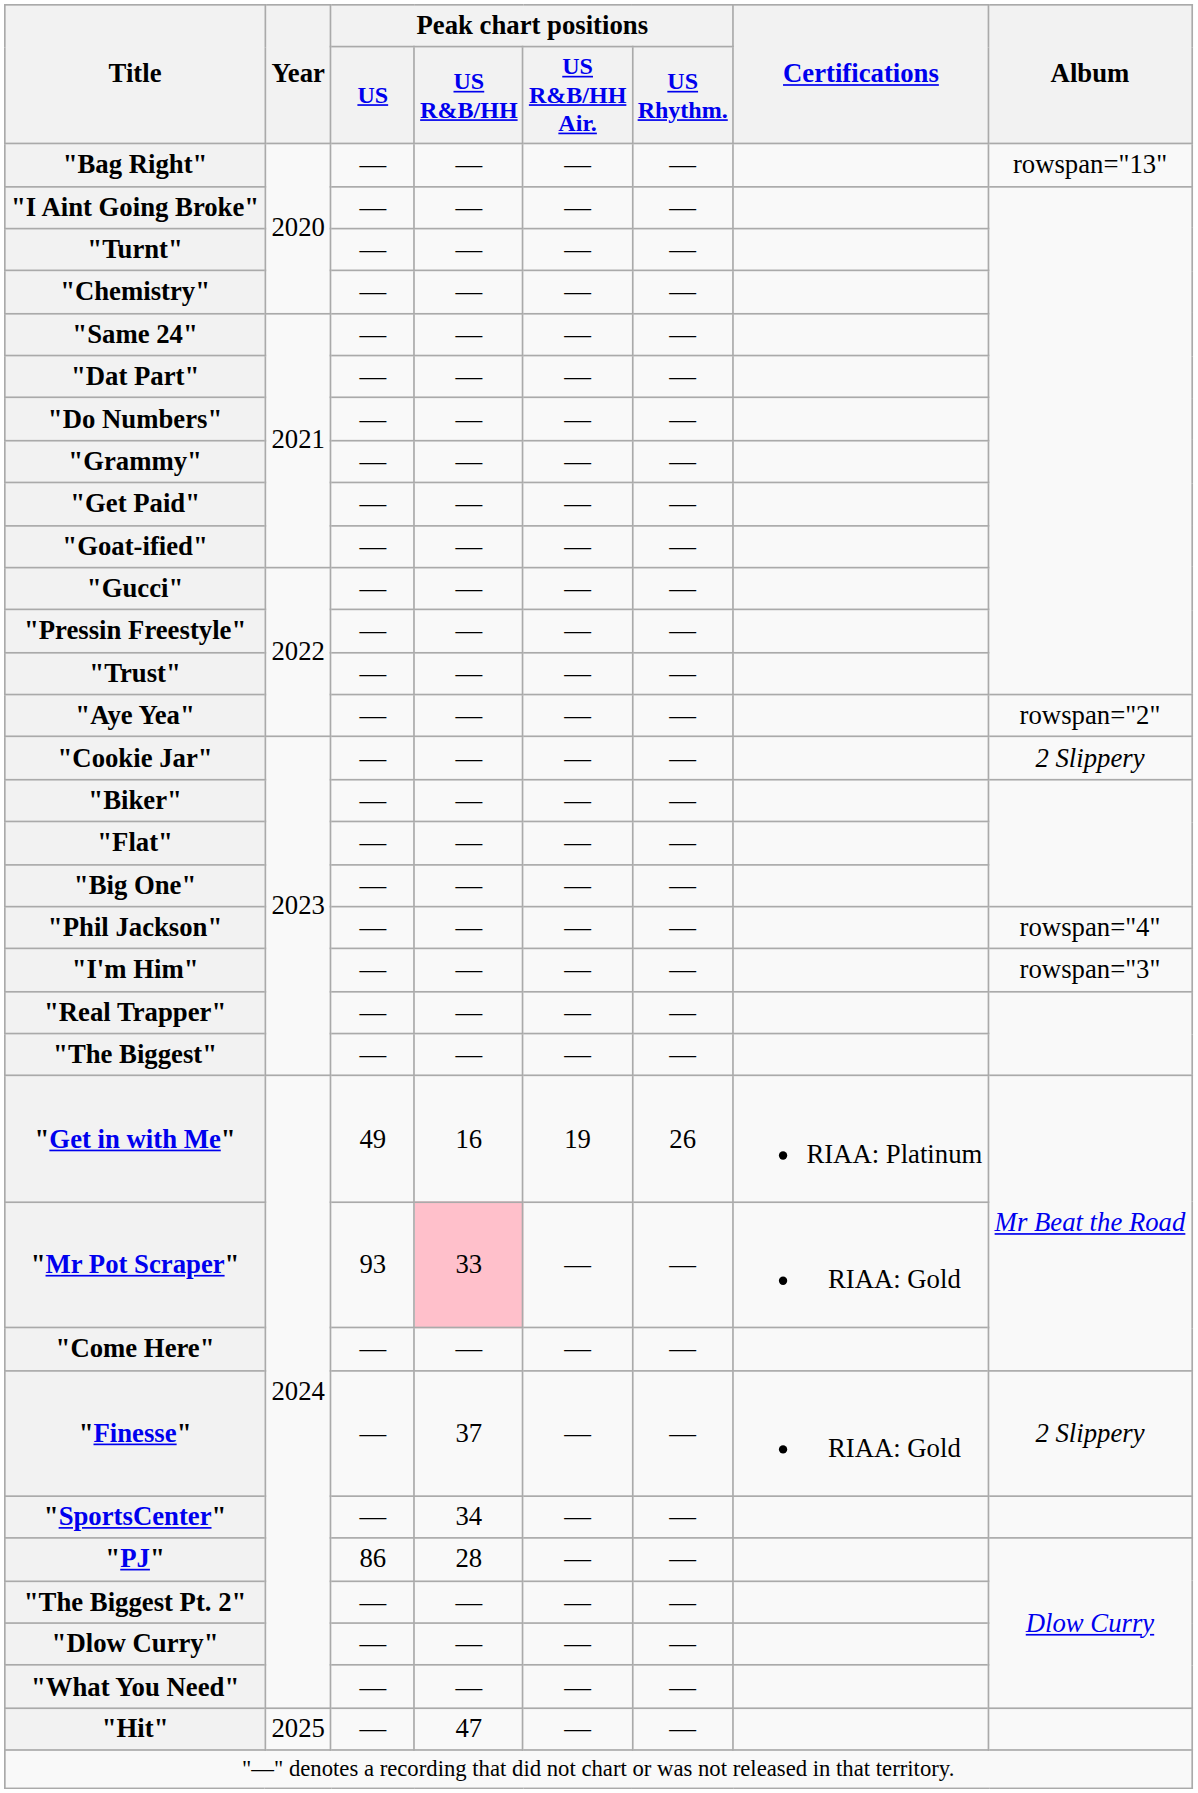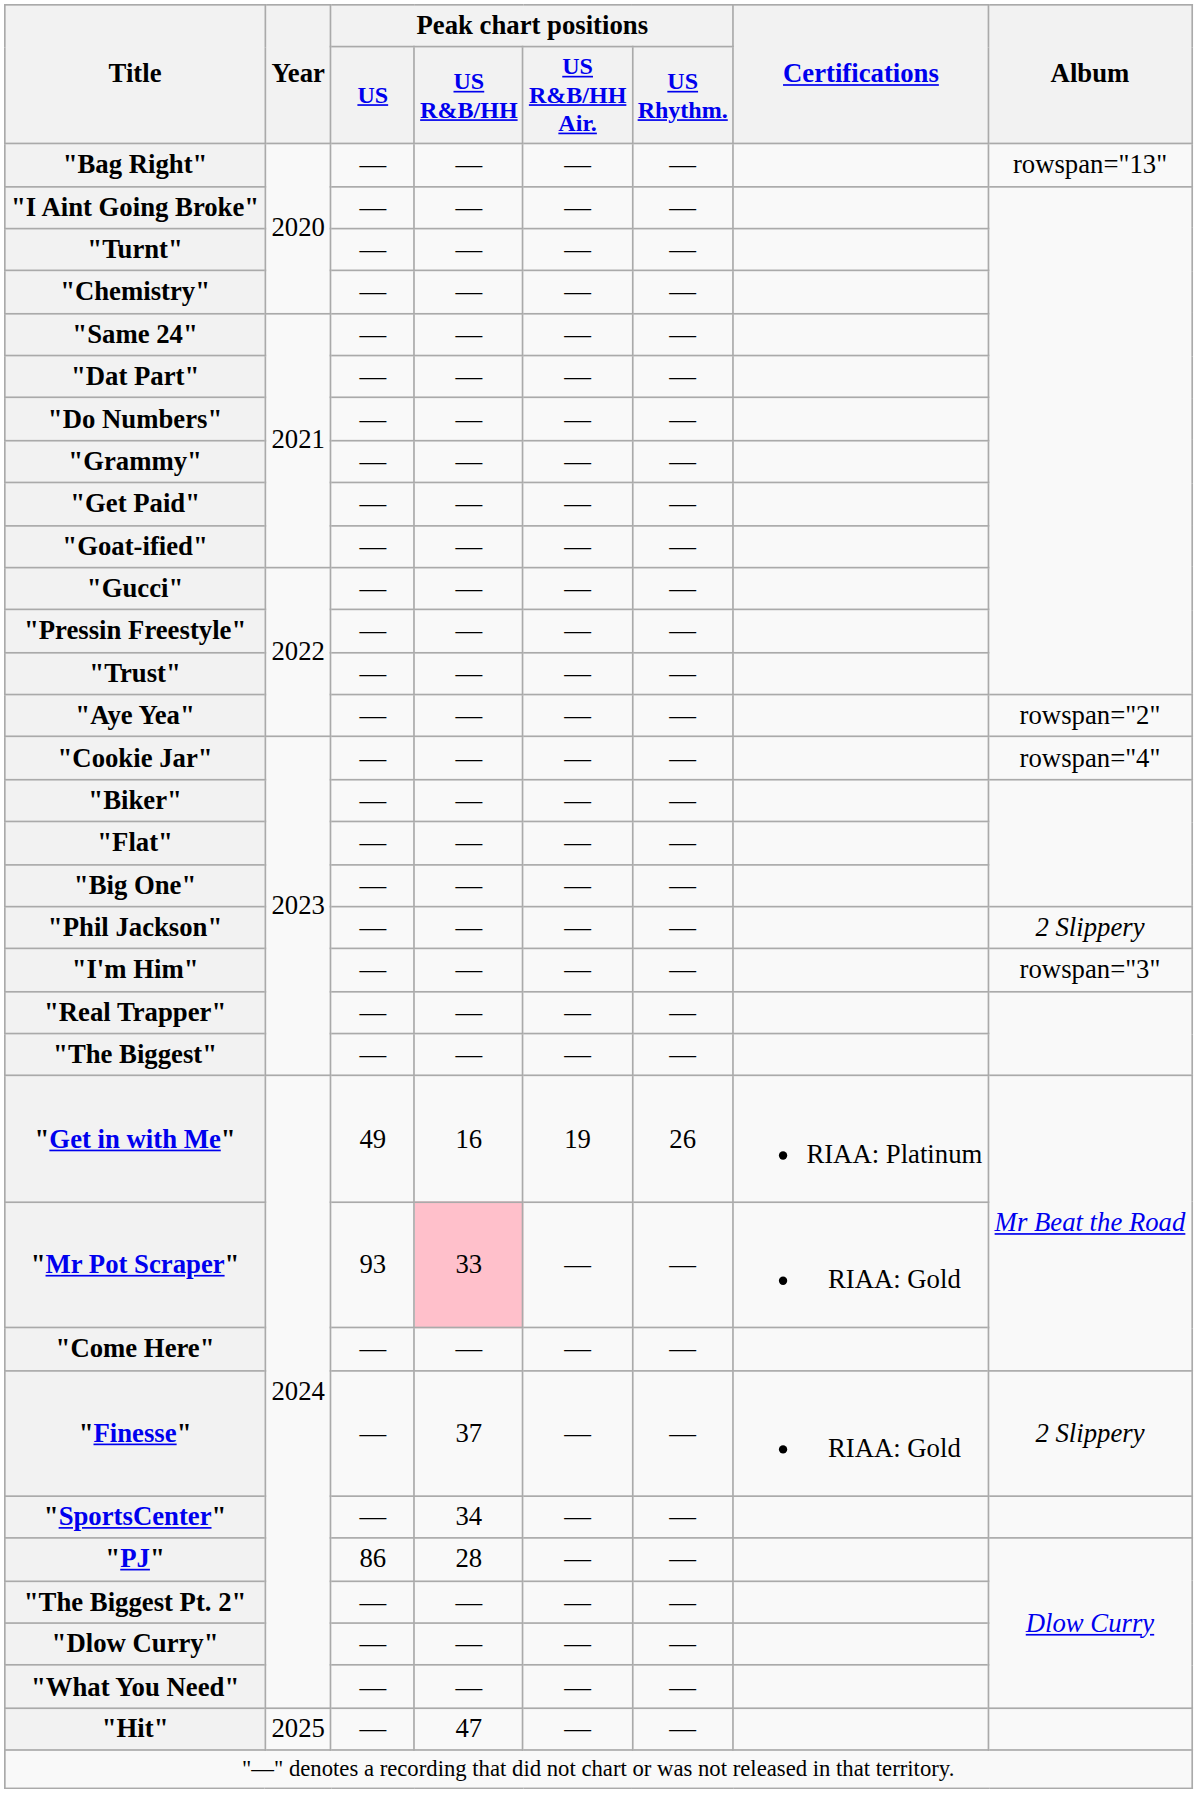"Cookie Jar" | Album: 2 Slippery -> rowspan="4"
"Phil Jackson" | Album: rowspan="4" -> 2 Slippery
